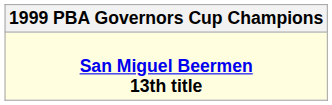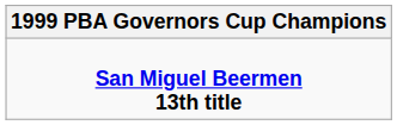row 2 | column 1: lightyellow background -> no background
